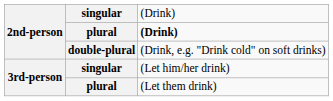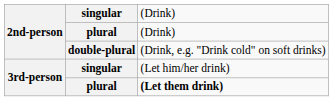plural / (Drink) | column 3: bold -> normal
(Let them drink) | column 3: normal -> bold
